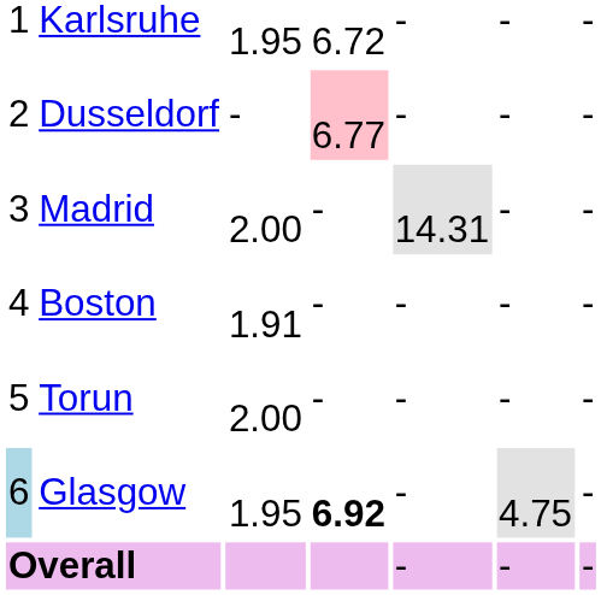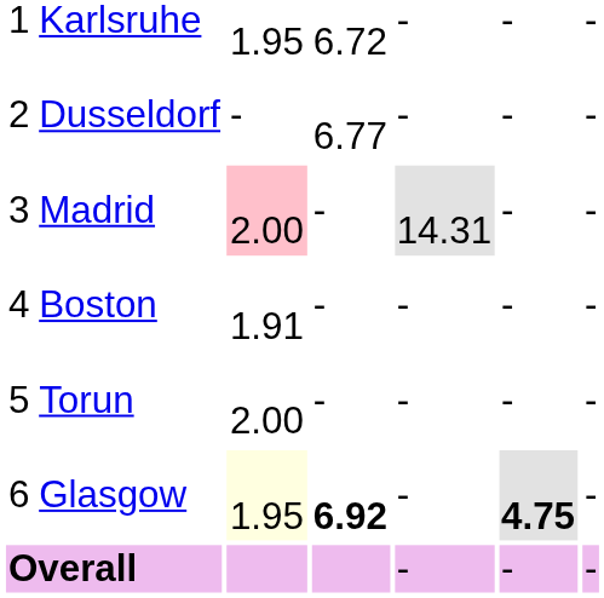Dusseldorf | column 4: pink background -> no background
Madrid | column 3: no background -> pink background
Glasgow | column 1: lightblue background -> no background
Glasgow | column 3: no background -> lightyellow background
Glasgow | column 6: normal -> bold
